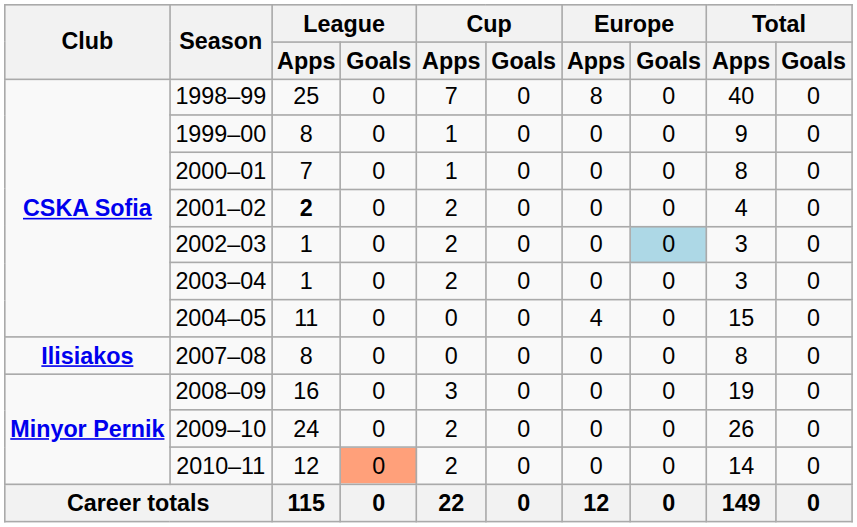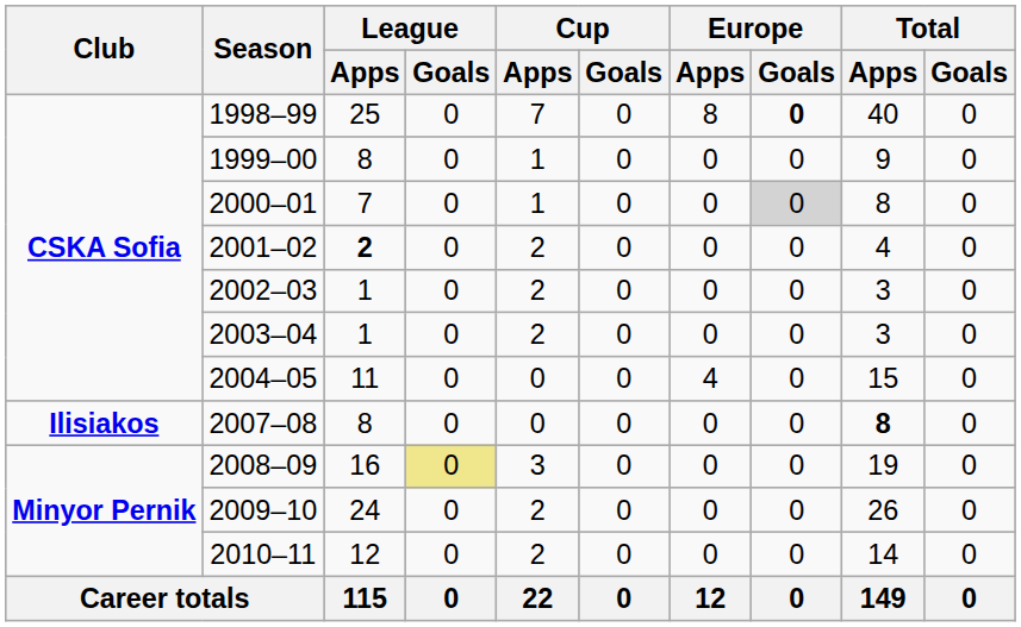1998–99 | Europe / Goals: normal -> bold
2000–01 | Europe / Goals: no background -> lightgrey background
2002–03 | Europe / Goals: lightblue background -> no background
2007–08 | Total / Apps: normal -> bold
2008–09 | League / Goals: no background -> khaki background
2010–11 | League / Goals: lightsalmon background -> no background
